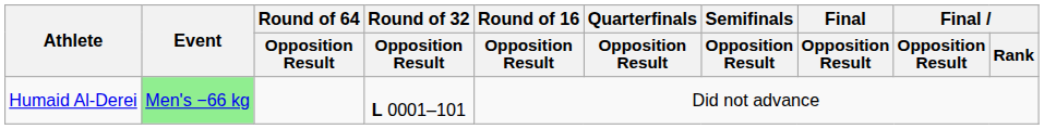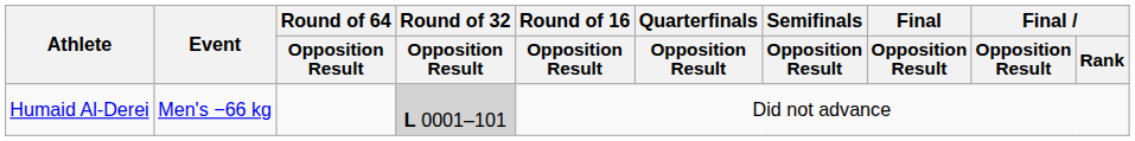Humaid Al-Derei | Event: lightgreen background -> no background
Humaid Al-Derei | Round of 32 / Opposition Result: no background -> lightgrey background
